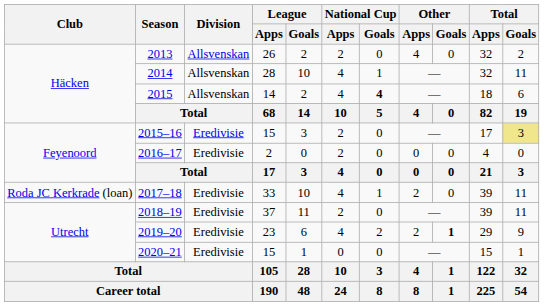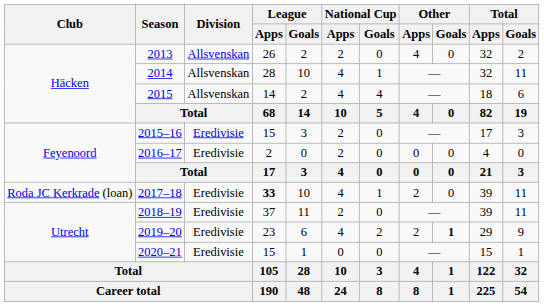2015 | National Cup / Goals: bold -> normal
2015–16 | Total / Goals: khaki background -> no background
2017–18 | League / Apps: normal -> bold
